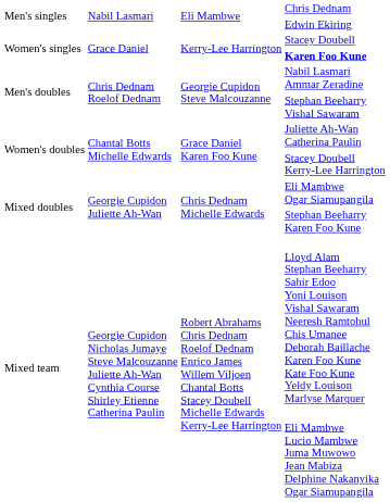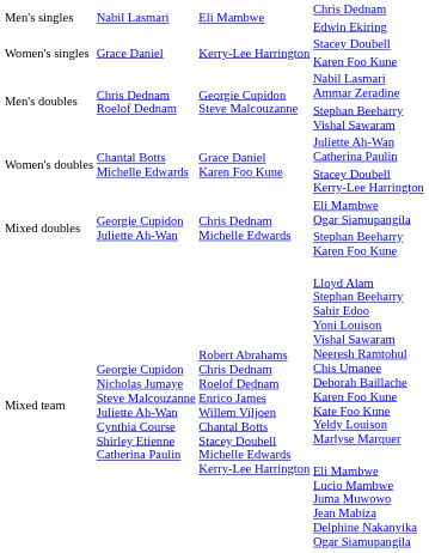Karen Foo Kune | column 4: bold -> normal
